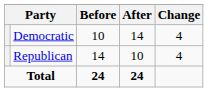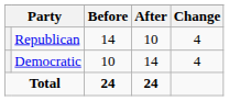rows swapped: Democratic <-> Republican
